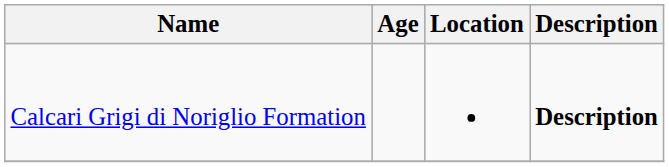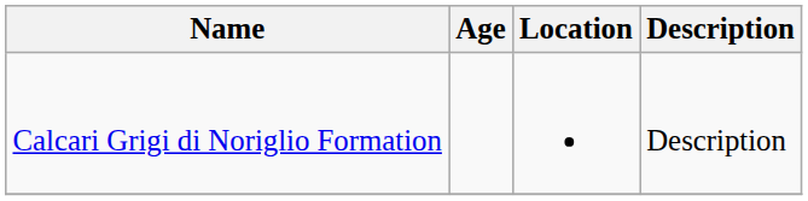Calcari Grigi di Noriglio Formation | Description: bold -> normal
